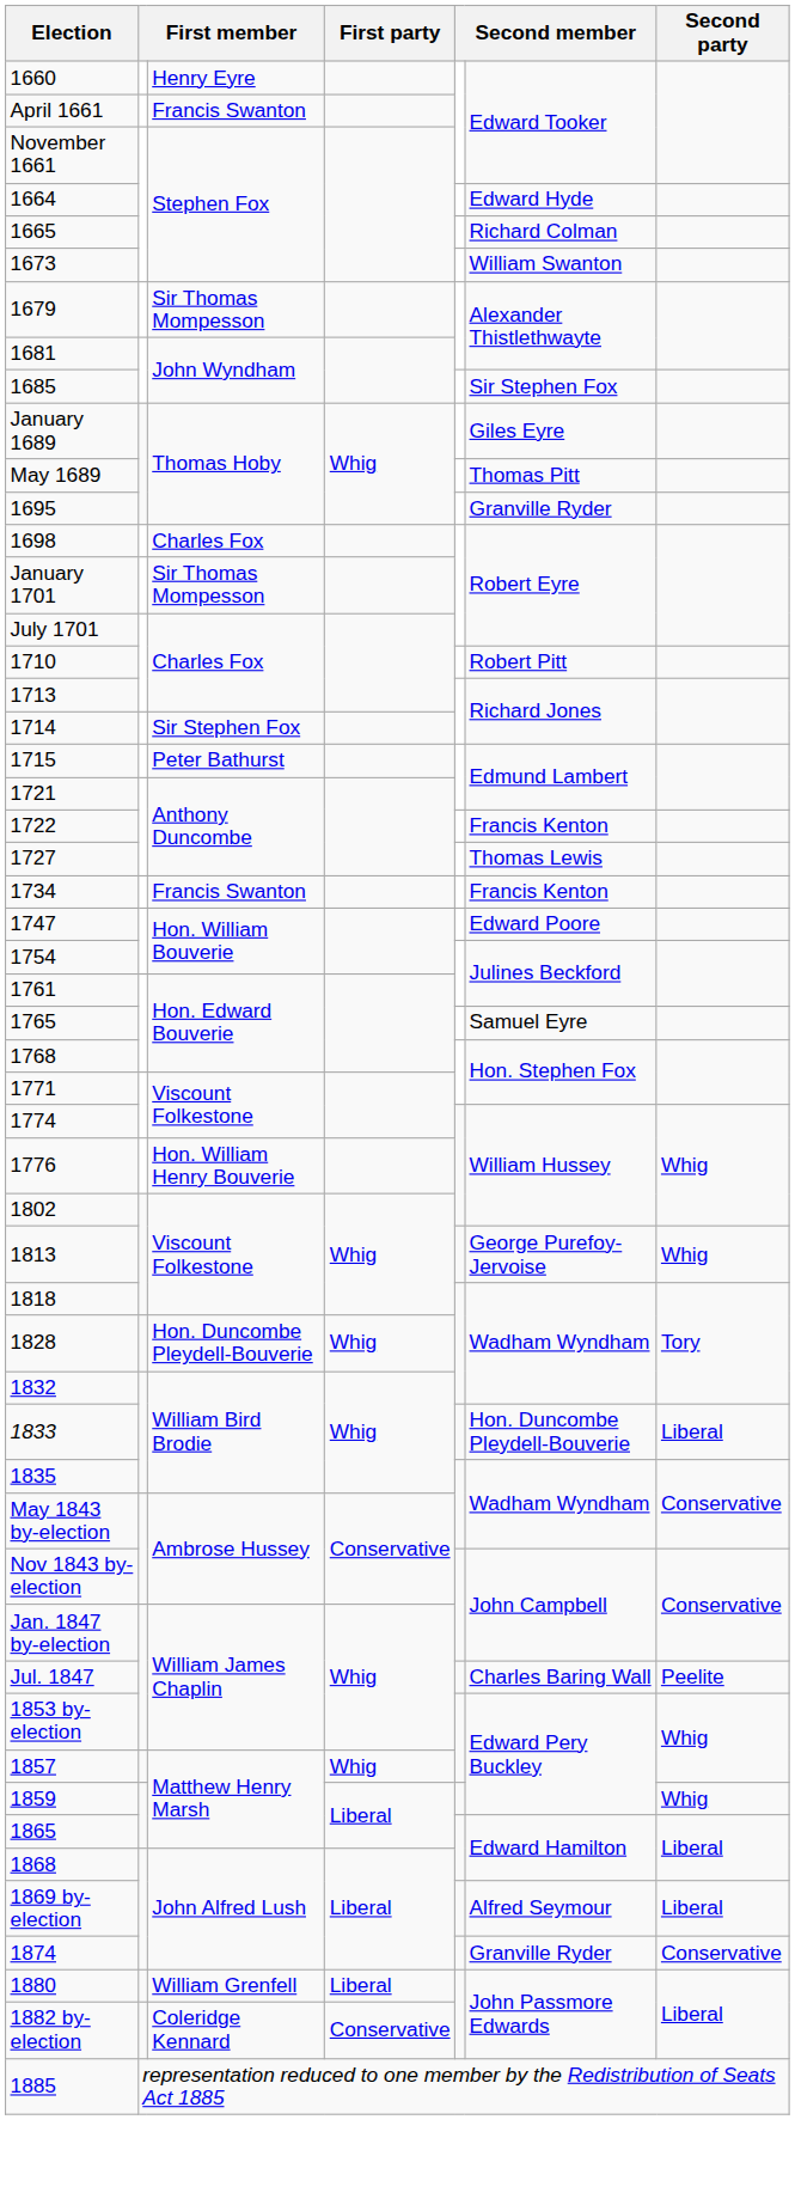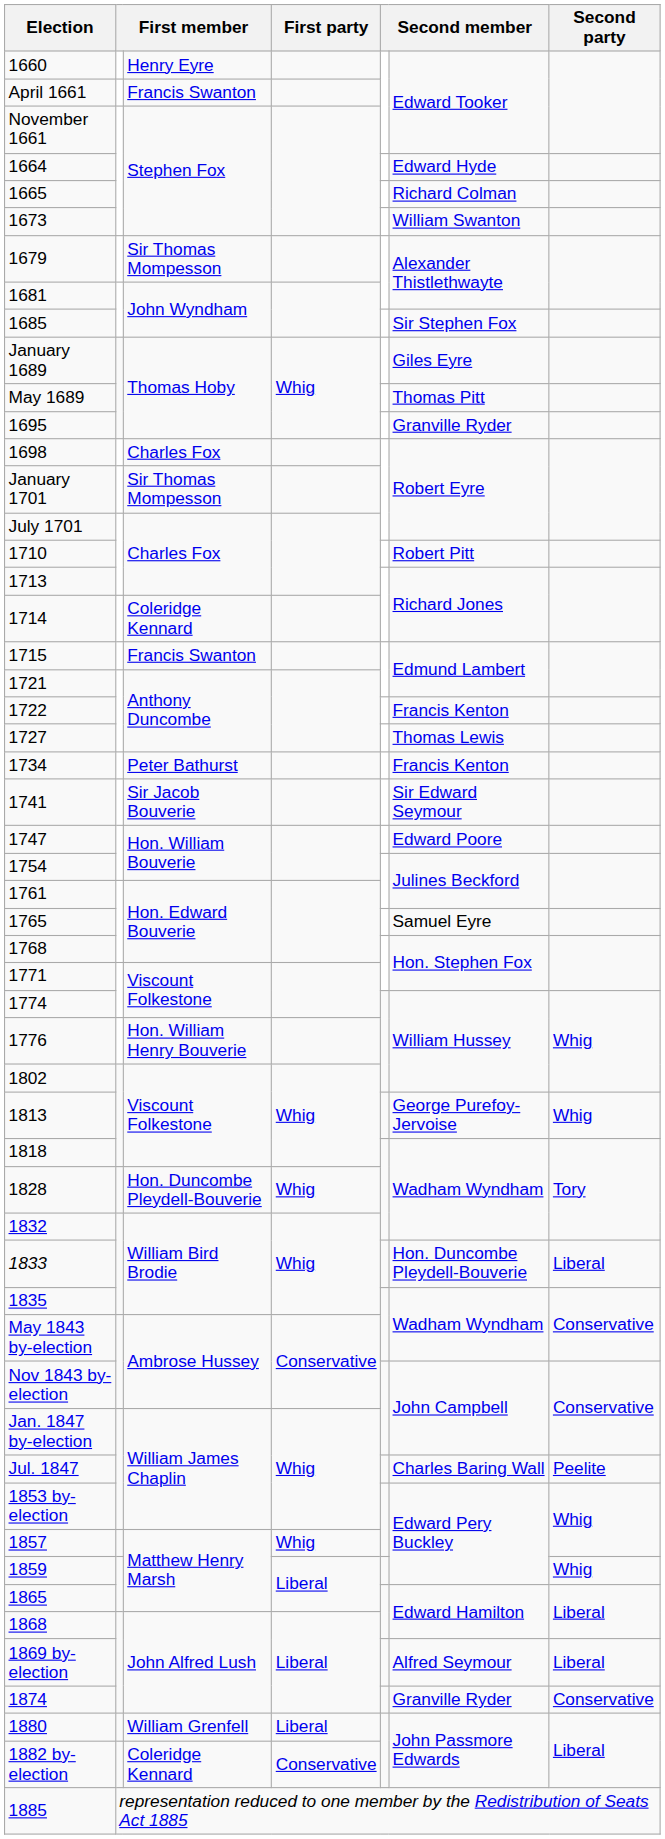1714 | column 3: Sir Stephen Fox -> Coleridge Kennard
1715 | column 3: Peter Bathurst -> Francis Swanton
1734 | column 3: Francis Swanton -> Peter Bathurst
+ row: 1741 | Sir Jacob Bouverie | Sir Edward Seymour
